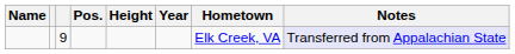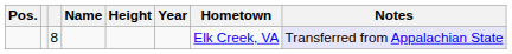columns swapped: Name <-> Pos.
row 2 | column 3: 9 -> 8
